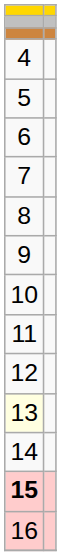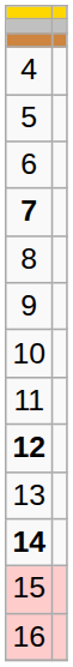row 7 | column 1: normal -> bold
row 12 | column 1: normal -> bold
row 13 | column 1: lightyellow background -> no background
row 14 | column 1: normal -> bold
row 15 | column 1: bold -> normal
